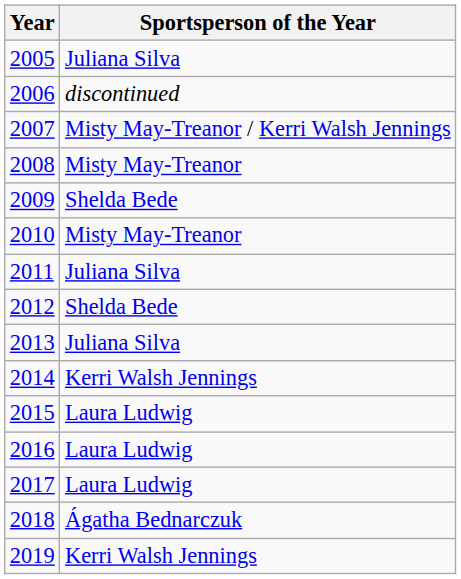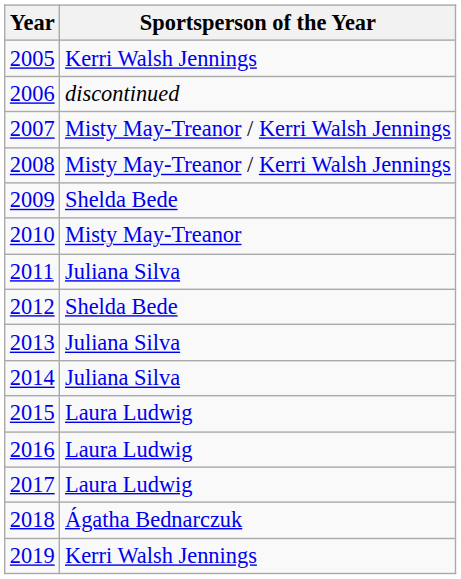2005 | Sportsperson of the Year: Juliana Silva -> Kerri Walsh Jennings
2008 | Sportsperson of the Year: Misty May-Treanor -> Misty May-Treanor / Kerri Walsh Jennings
2014 | Sportsperson of the Year: Kerri Walsh Jennings -> Juliana Silva
